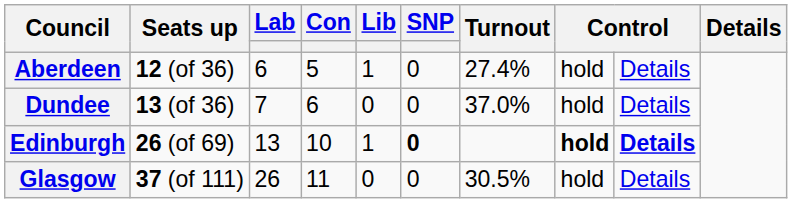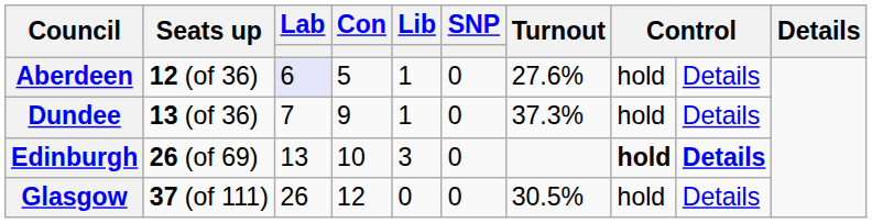Aberdeen | Lab: no background -> lavender background
Aberdeen | Turnout: 27.4% -> 27.6%
Dundee | Con: 6 -> 9
Dundee | Lib: 0 -> 1
Dundee | Turnout: 37.0% -> 37.3%
Edinburgh | Lib: 1 -> 3
Edinburgh | SNP: bold -> normal
Glasgow | Con: 11 -> 12
